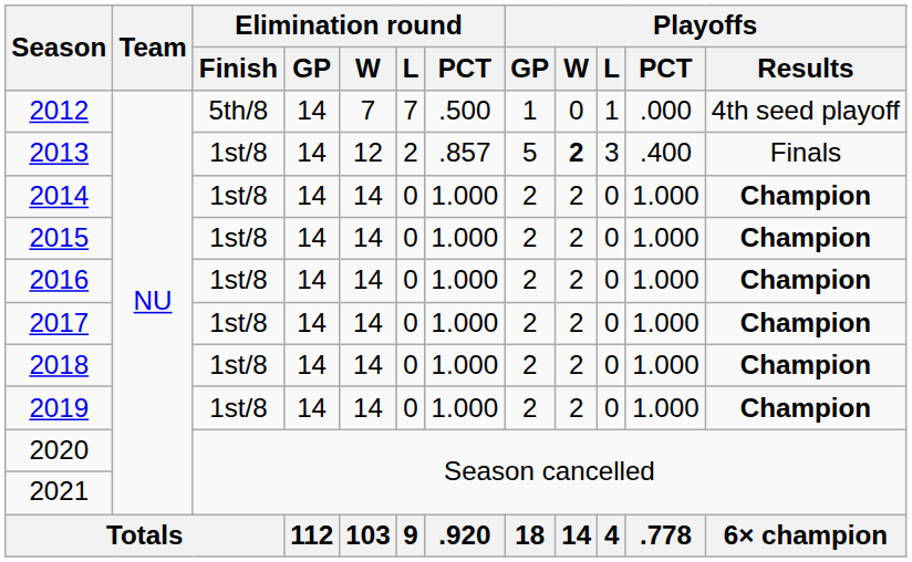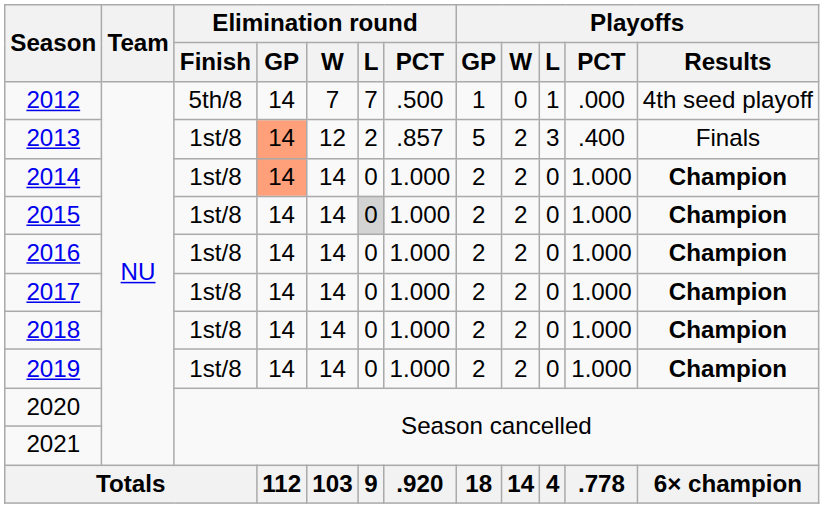2013 | Elimination round / GP: no background -> lightsalmon background
2013 | Playoffs / W: bold -> normal
2014 | Elimination round / GP: no background -> lightsalmon background
2015 | Elimination round / L: no background -> lightgrey background
